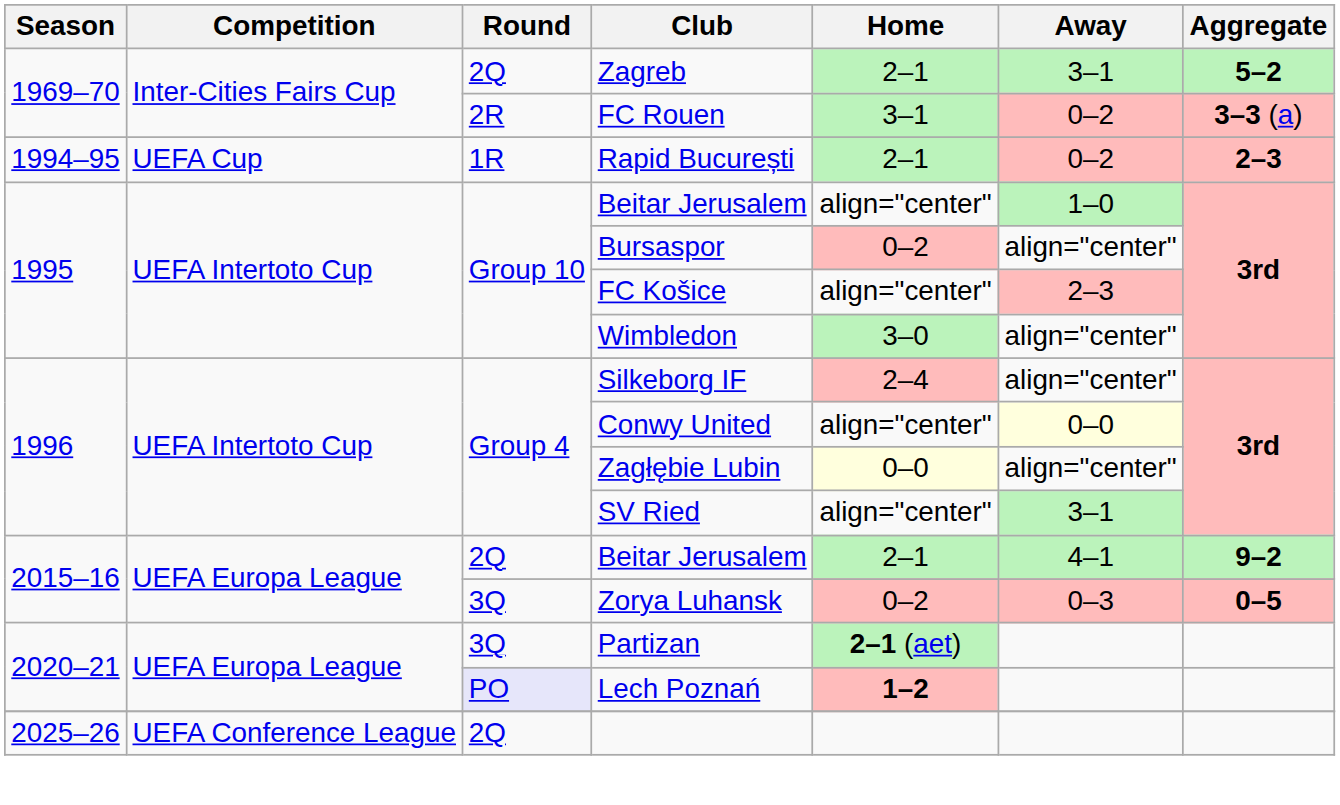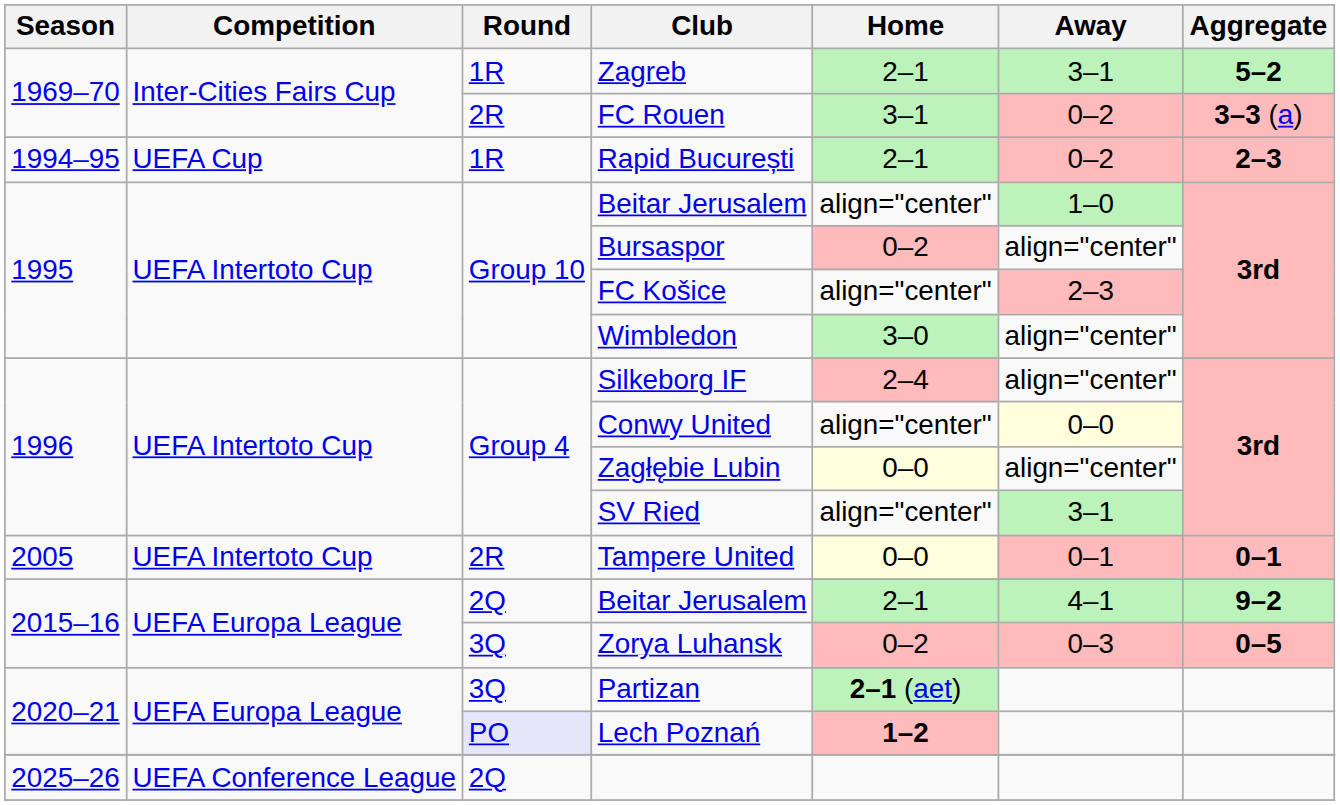Zagreb | Round: 2Q -> 1R
+ row: 2005 | UEFA Intertoto Cup | 2R | Tampere United | 0–0 | 0–1 | 0–1
